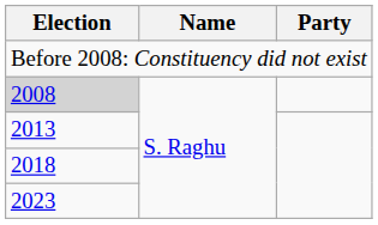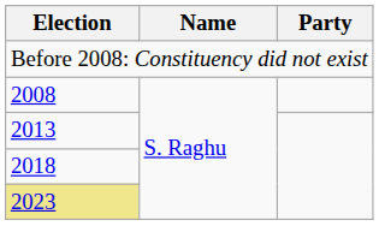2008 | Election: lightgrey background -> no background
2023 | Election: no background -> khaki background
